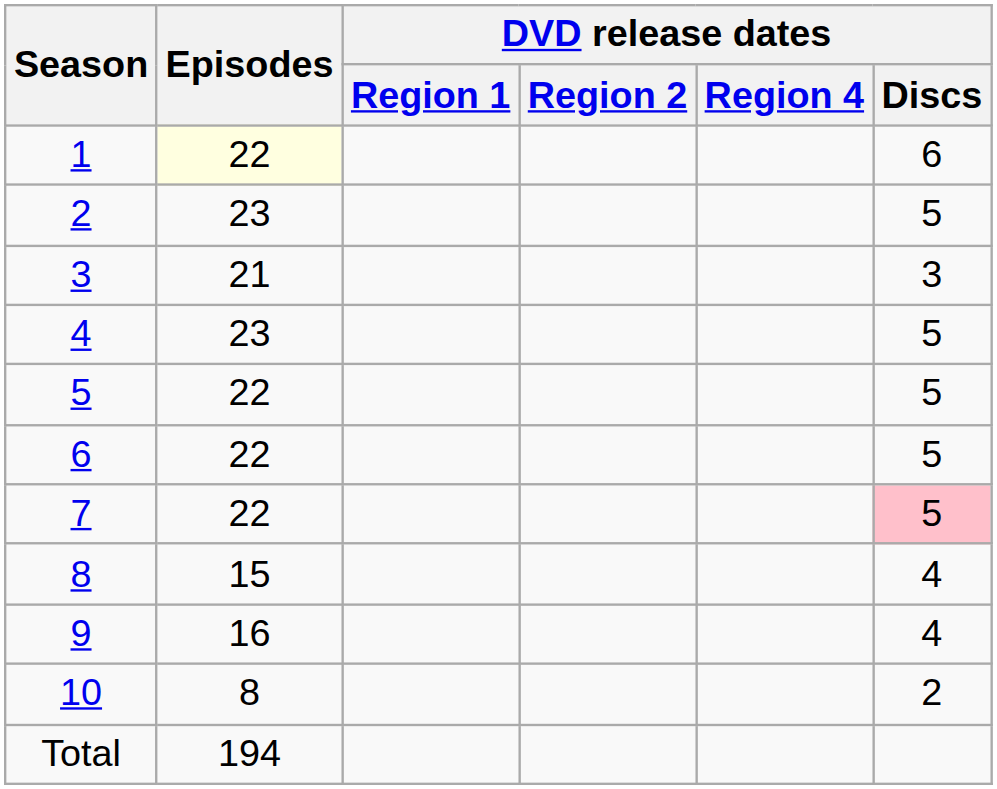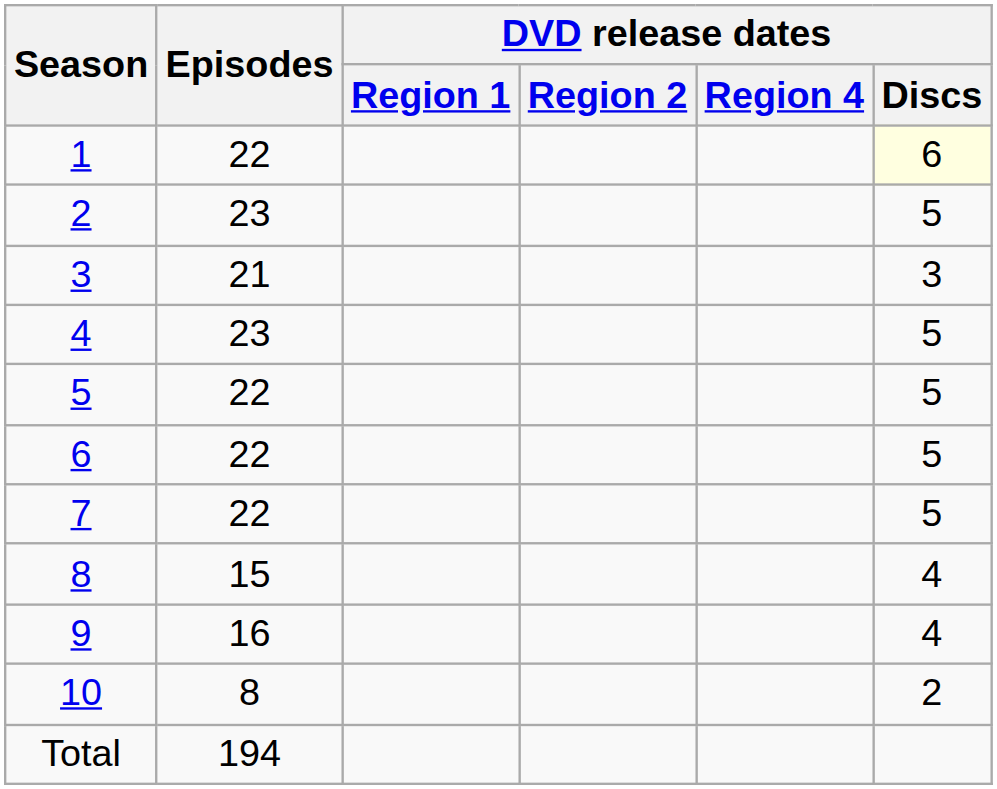1 | Episodes: lightyellow background -> no background
1 | DVD release dates / Discs: no background -> lightyellow background
7 | DVD release dates / Discs: pink background -> no background
